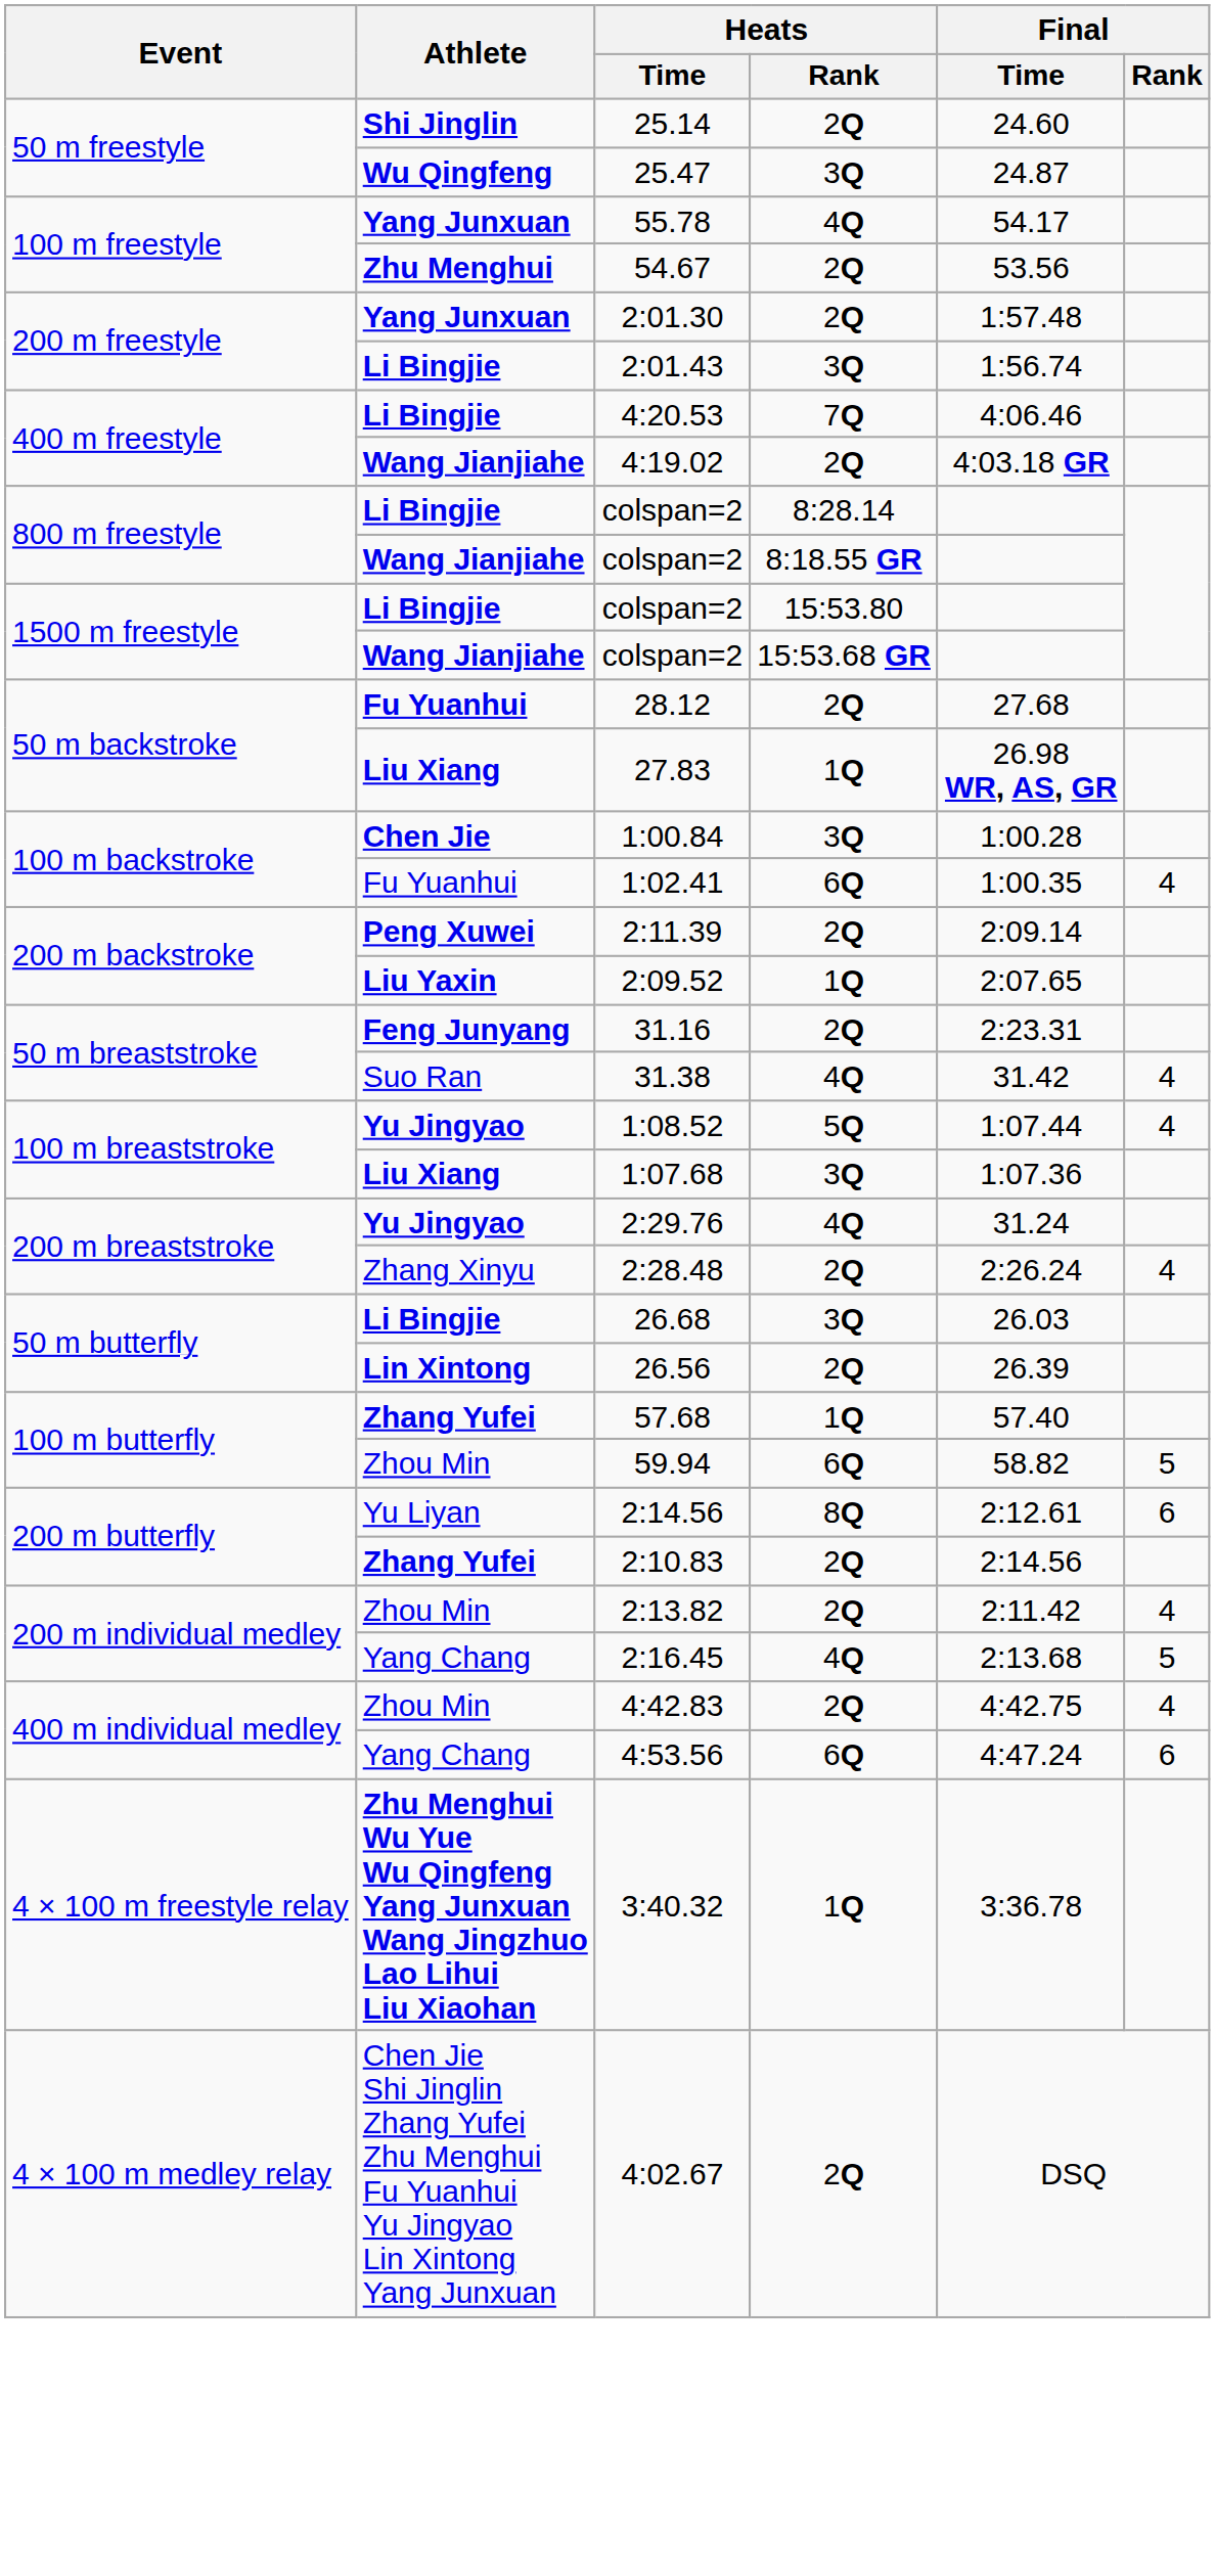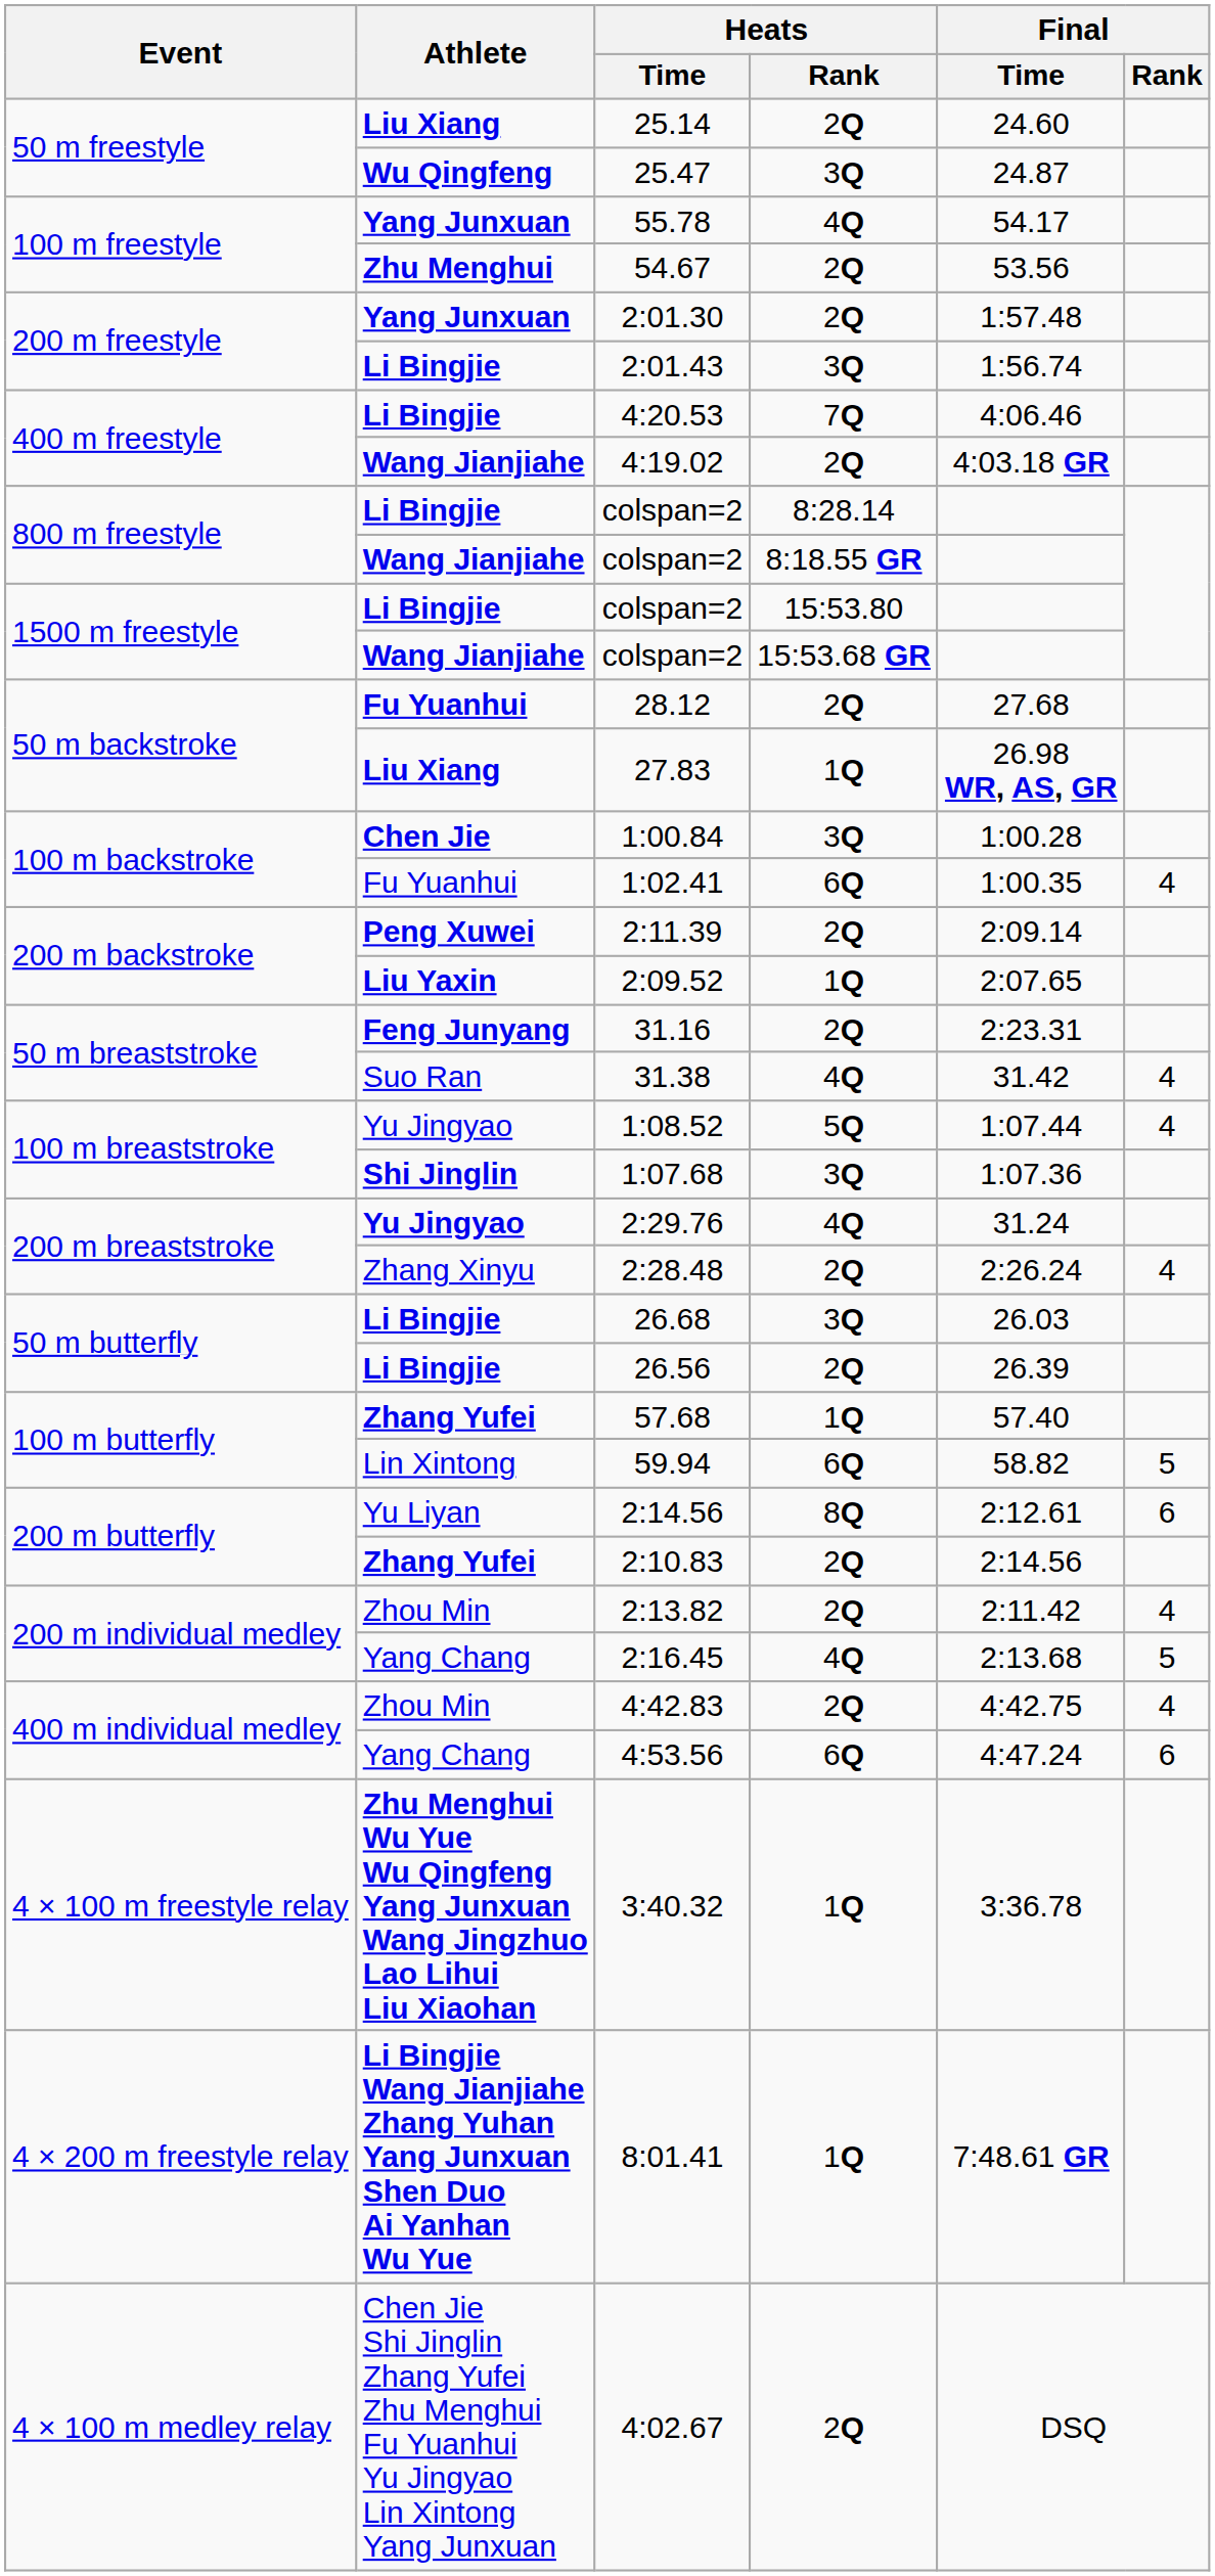25.14 | Athlete: Shi Jinglin -> Liu Xiang
1:08.52 | Athlete: bold -> normal
1:07.68 | Athlete: Liu Xiang -> Shi Jinglin
26.56 | Athlete: Lin Xintong -> Li Bingjie
59.94 | Athlete: Zhou Min -> Lin Xintong
+ row: 4 × 200 m freestyle relay | Li Bingjie Wang Jianjiahe Zhang Yuhan Yang Junxuan Shen Duo Ai Yanhan Wu Yue | 8:01.41 | 1Q | 7:48.61 GR
